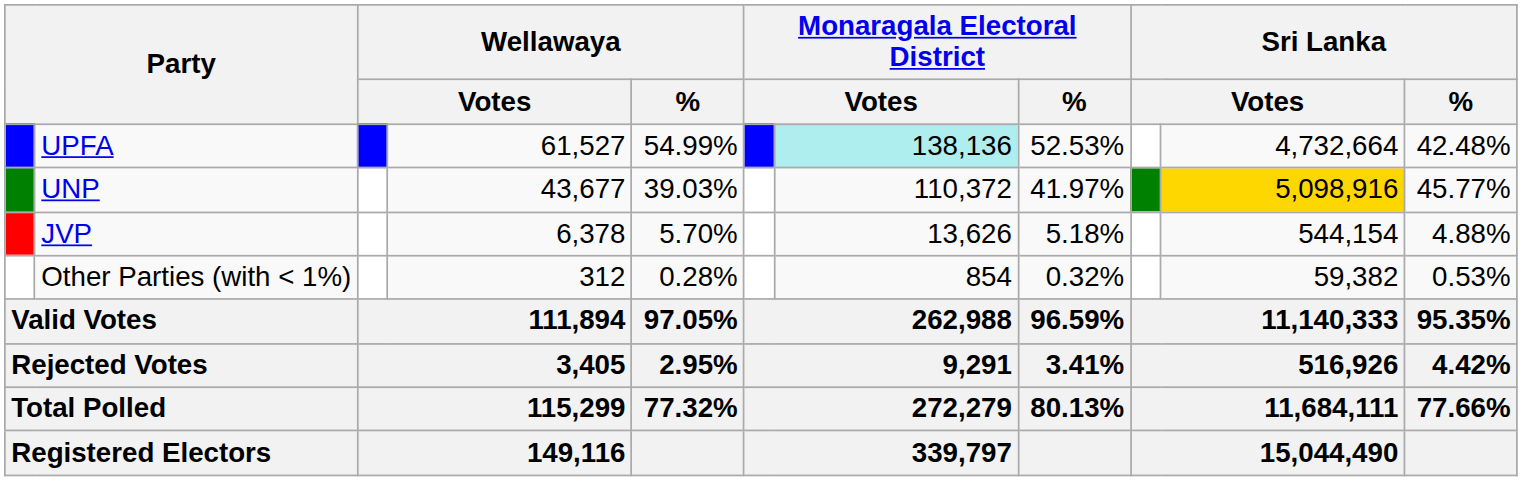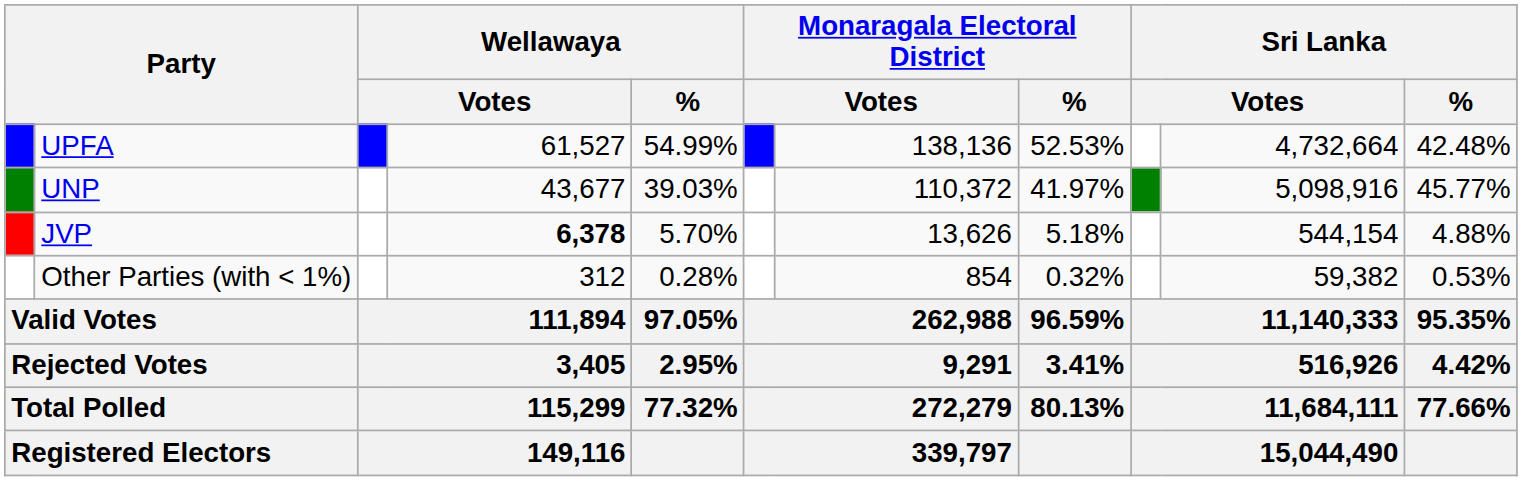UPFA | column 7: paleturquoise background -> no background
UNP | column 10: gold background -> no background
JVP | column 4: normal -> bold
